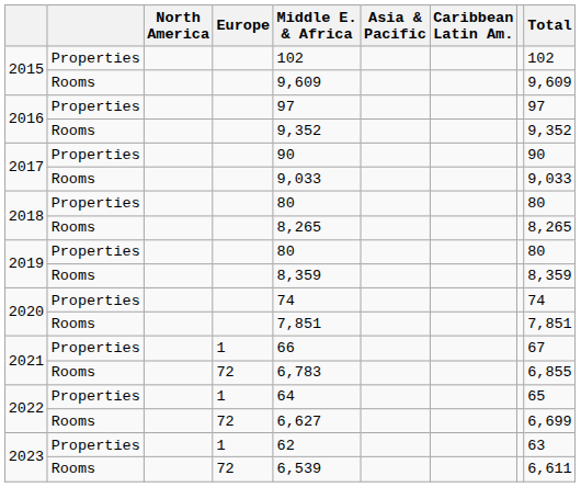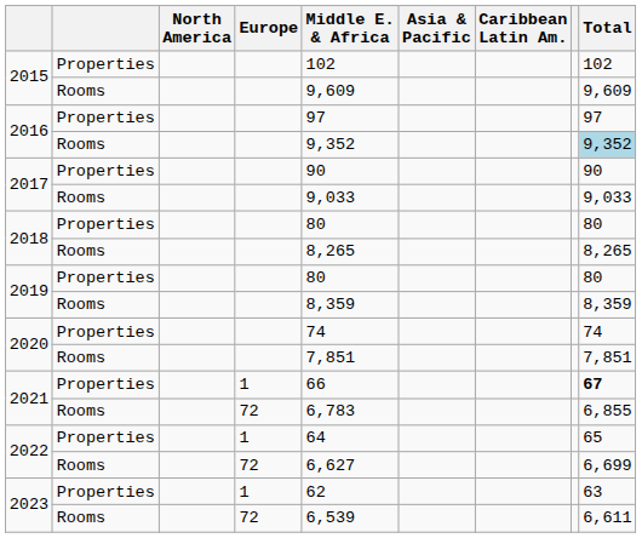2016 / Rooms | Total: no background -> lightblue background
2021 / Properties | Total: normal -> bold
